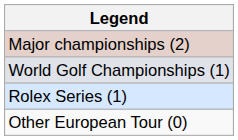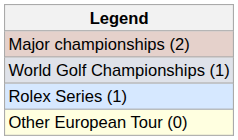row 5 | column 1: no background -> lightyellow background
